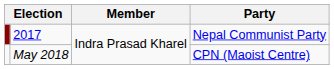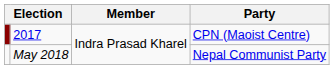2017 | Party: Nepal Communist Party -> CPN (Maoist Centre)
May 2018 | Party: CPN (Maoist Centre) -> Nepal Communist Party
